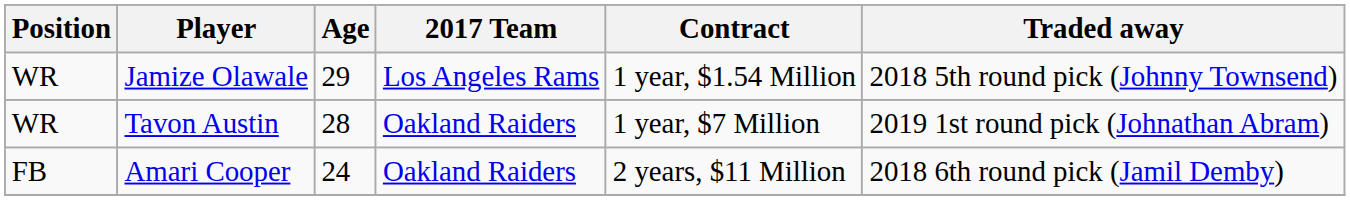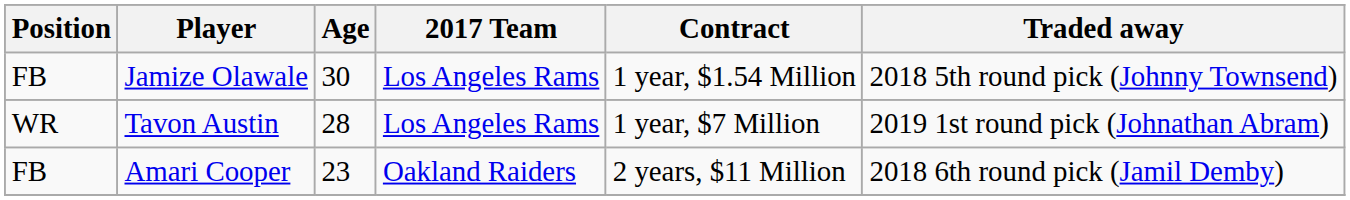Jamize Olawale | Position: WR -> FB
Jamize Olawale | Age: 29 -> 30
Tavon Austin | 2017 Team: Oakland Raiders -> Los Angeles Rams
Amari Cooper | Age: 24 -> 23
